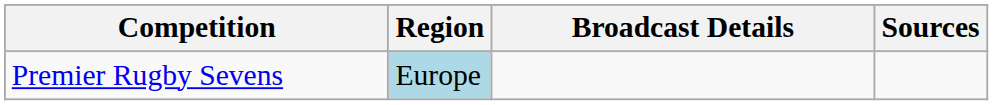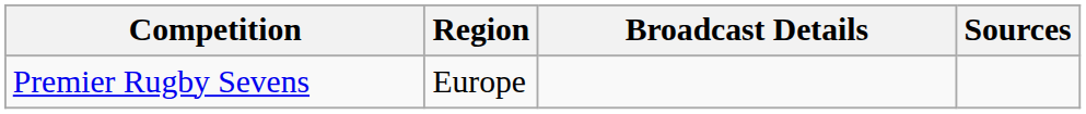Premier Rugby Sevens | Region: lightblue background -> no background
